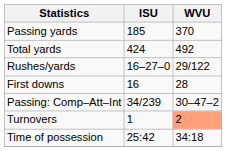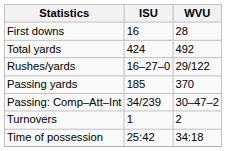rows swapped: First downs <-> Passing yards
Turnovers | WVU: lightsalmon background -> no background
